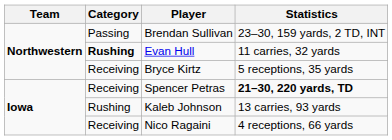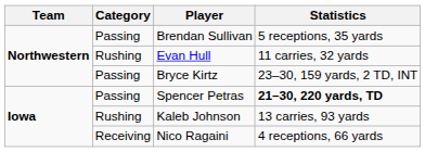Brendan Sullivan | Statistics: 23–30, 159 yards, 2 TD, INT -> 5 receptions, 35 yards
Evan Hull | Category: bold -> normal
Bryce Kirtz | Category: Receiving -> Passing
Bryce Kirtz | Statistics: 5 receptions, 35 yards -> 23–30, 159 yards, 2 TD, INT
Spencer Petras | Category: Receiving -> Passing
